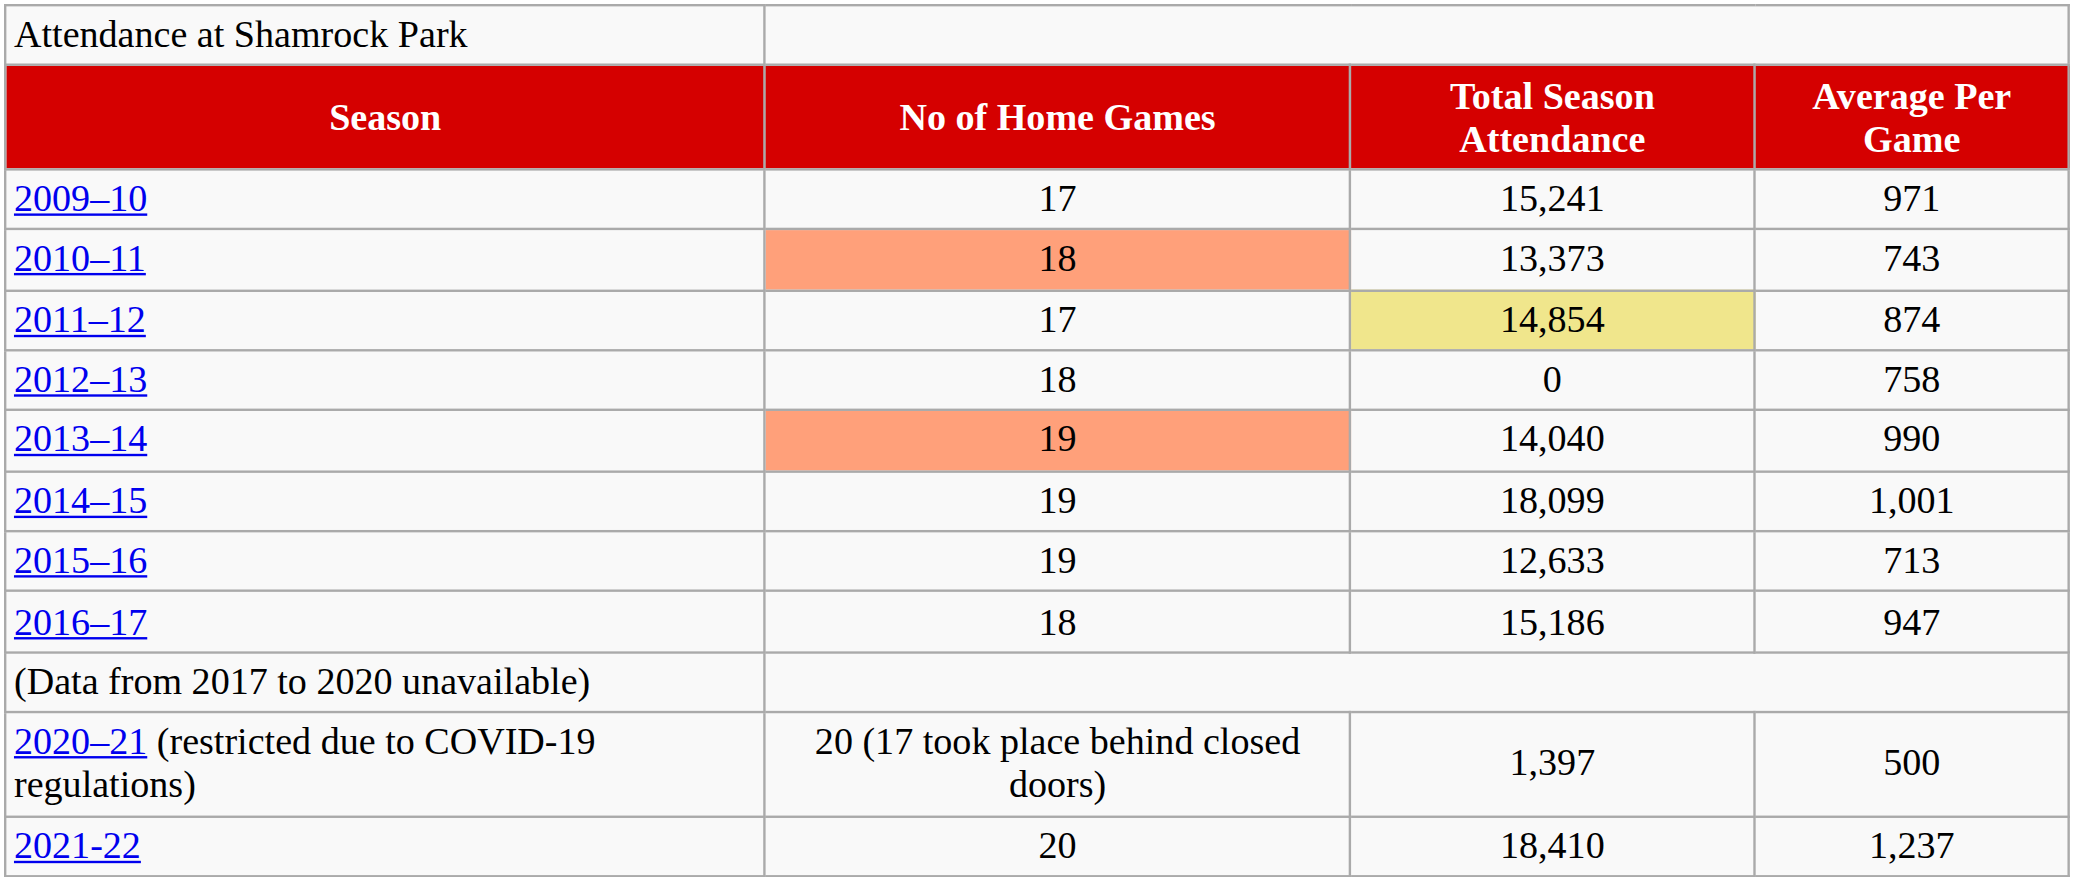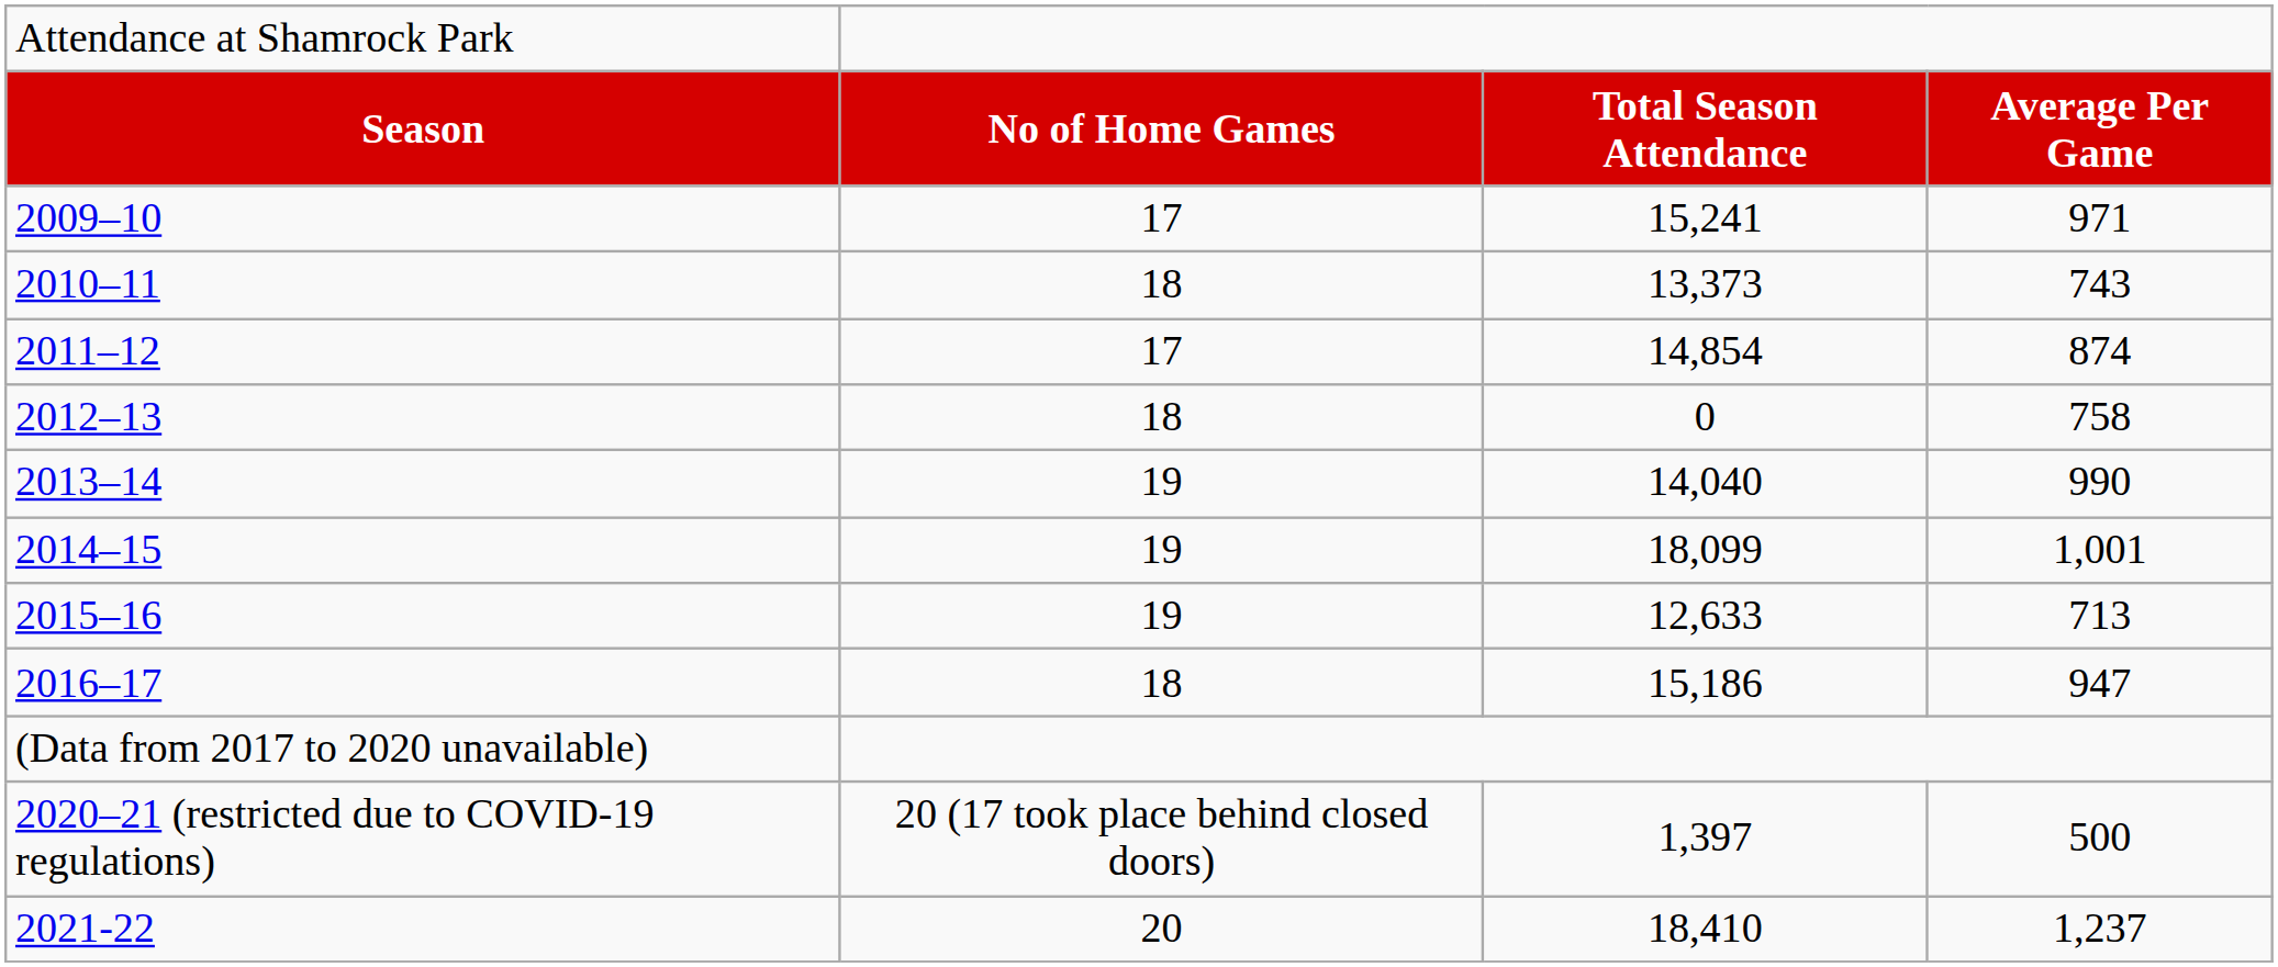2010–11 | column 2: lightsalmon background -> no background
2011–12 | column 3: khaki background -> no background
2013–14 | column 2: lightsalmon background -> no background
